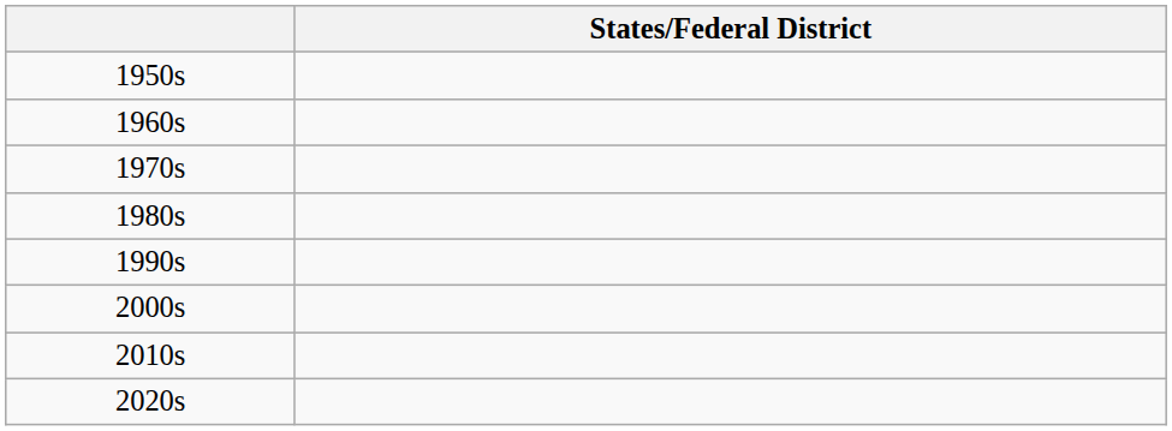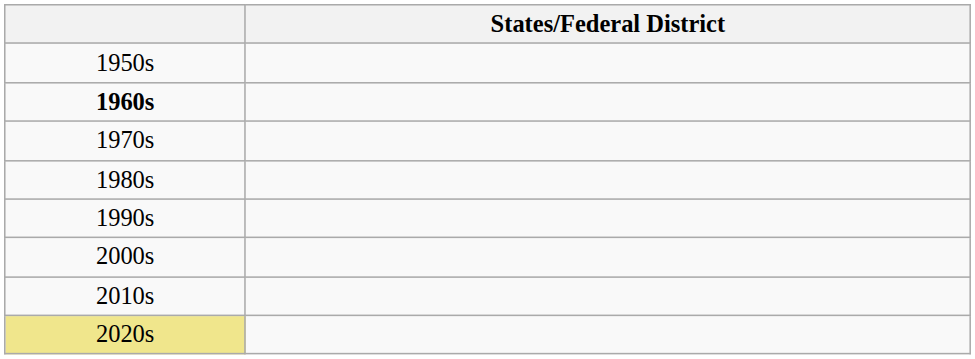1960s | column 1: normal -> bold
2020s | column 1: no background -> khaki background
